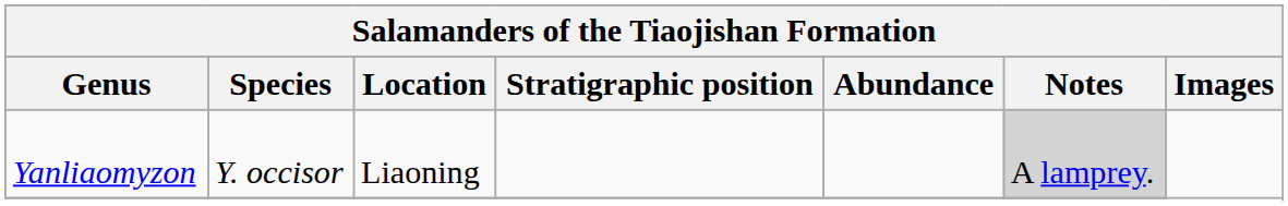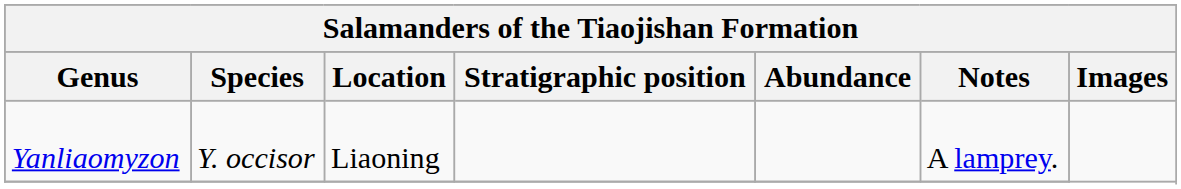Yanliaomyzon | Notes: lightgrey background -> no background
